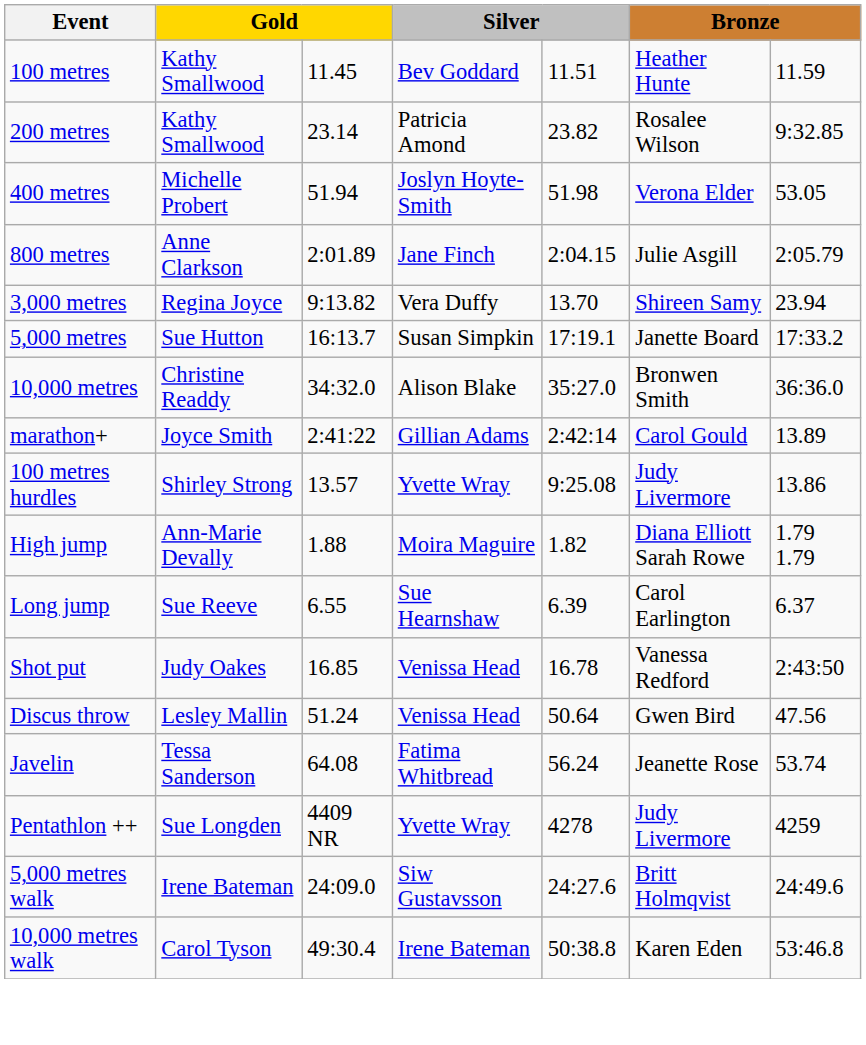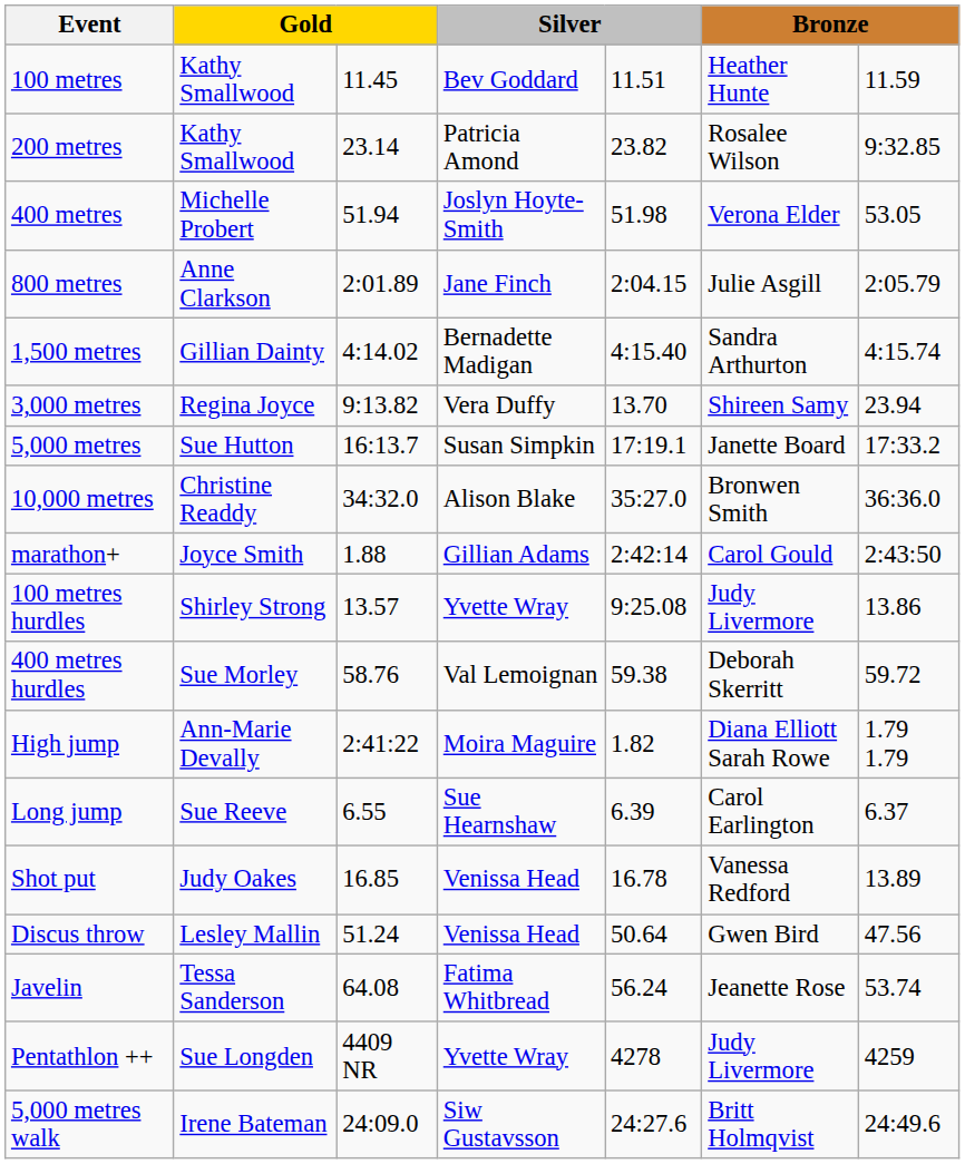+ row: 1,500 metres | Gillian Dainty | 4:14.02 | Bernadette Madigan | 4:15.40 | Sandra Arthurton | 4:15.74
marathon+ | column 3: 2:41:22 -> 1.88
marathon+ | column 7: 13.89 -> 2:43:50
+ row: 400 metres hurdles | Sue Morley | 58.76 | Val Lemoignan | 59.38 | Deborah Skerritt | 59.72
High jump | column 3: 1.88 -> 2:41:22
Shot put | column 7: 2:43:50 -> 13.89
- row: 10,000 metres walk | Carol Tyson | 49:30.4 | Irene Bateman | 50:38.8 | Karen Eden | 53:46.8
